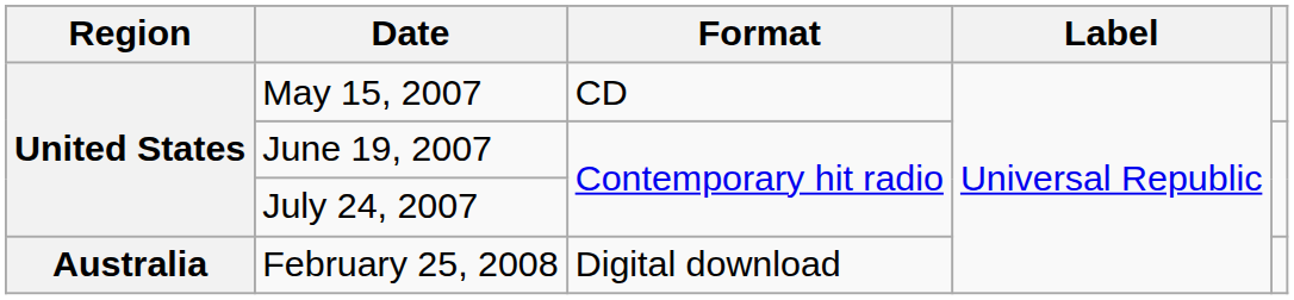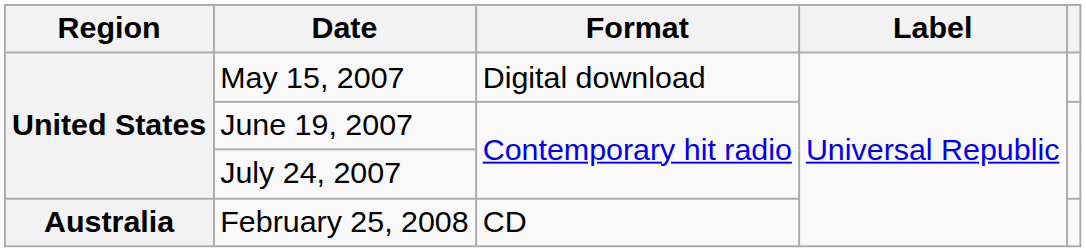May 15, 2007 | Format: CD -> Digital download
February 25, 2008 | Format: Digital download -> CD
